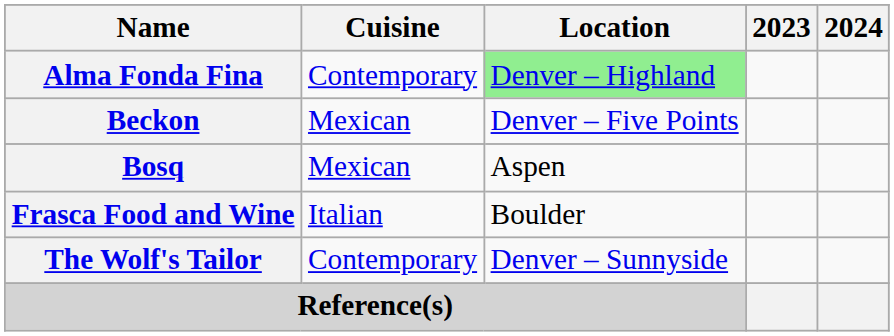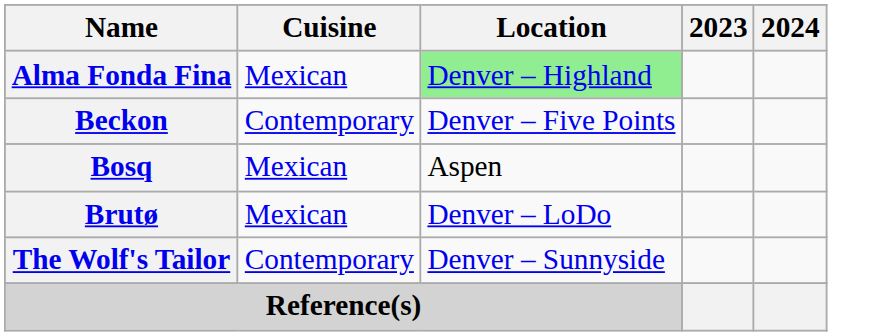Alma Fonda Fina | Cuisine: Contemporary -> Mexican
Beckon | Cuisine: Mexican -> Contemporary
+ row: Brutø | Mexican | Denver – LoDo
- row: Frasca Food and Wine | Italian | Boulder
